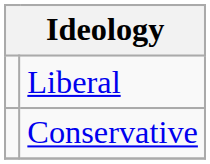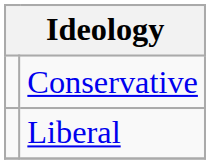rows swapped: Conservative <-> Liberal
